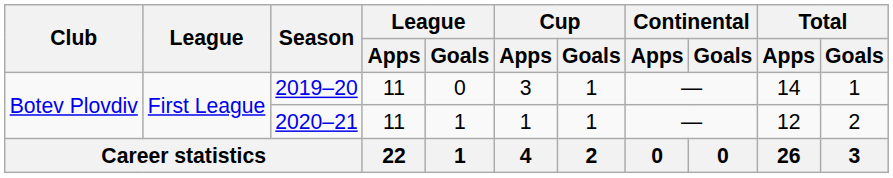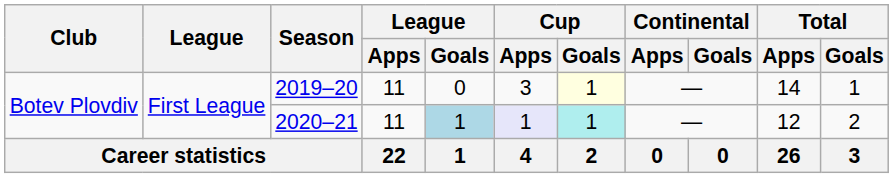2019–20 | Cup / Goals: no background -> lightyellow background
2020–21 | League / Goals: no background -> lightblue background
2020–21 | Cup / Apps: no background -> lavender background
2020–21 | Cup / Goals: no background -> paleturquoise background
